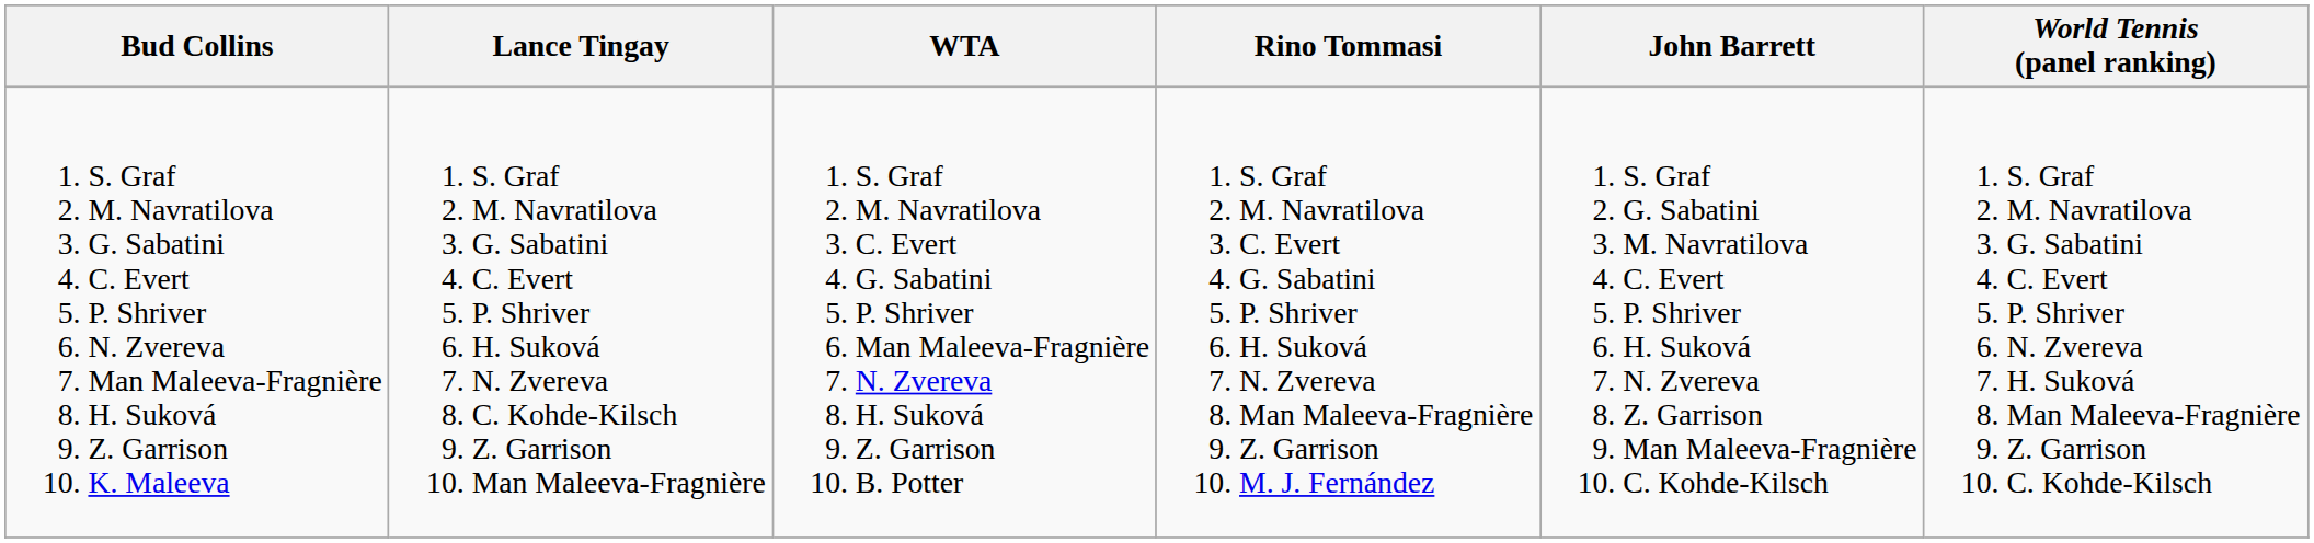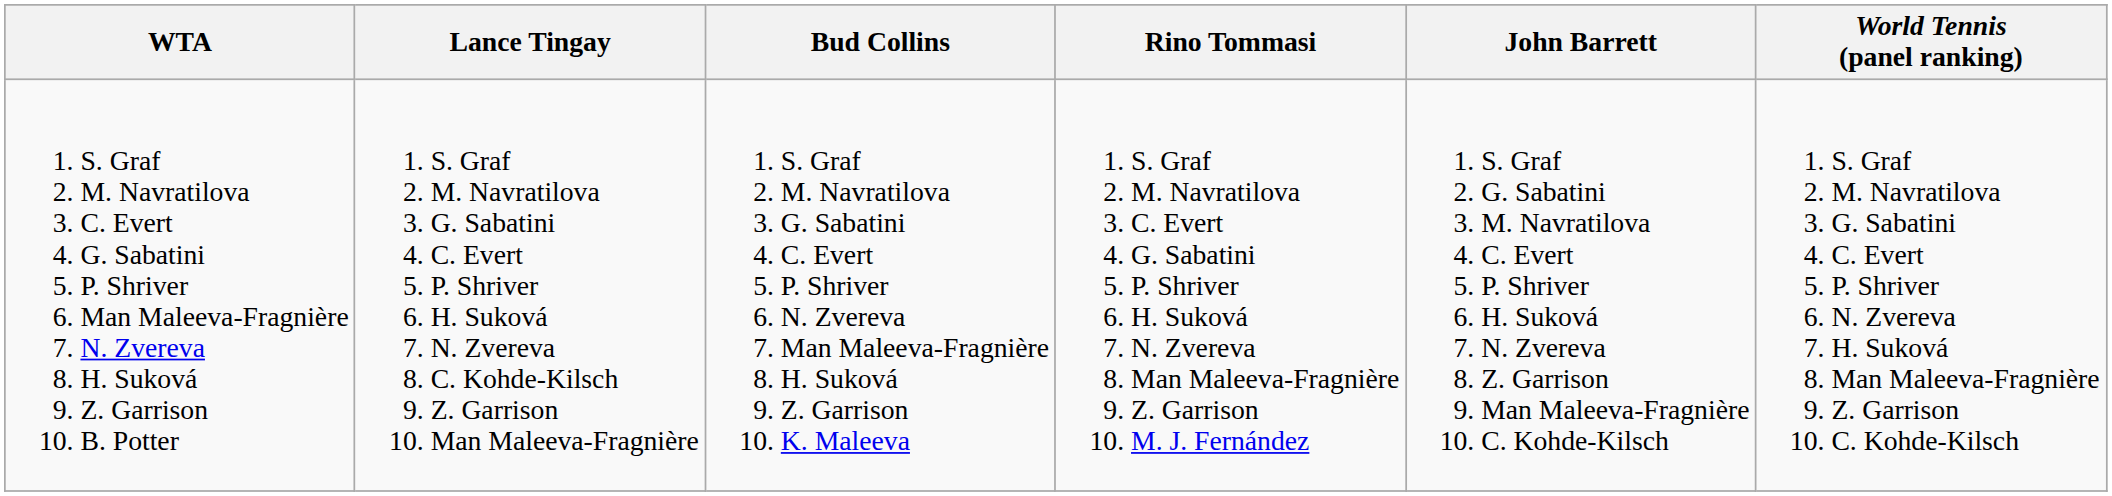columns swapped: WTA <-> Bud Collins
